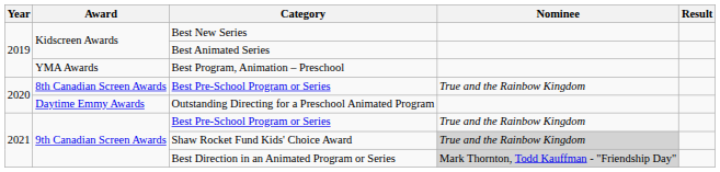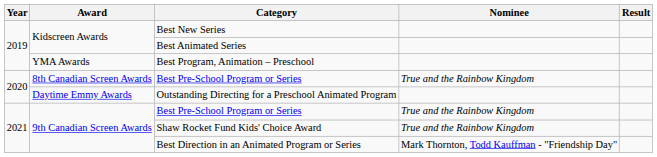Shaw Rocket Fund Kids' Choice Award | Nominee: lightgrey background -> no background
Best Direction in an Animated Program or Series | Nominee: lightgrey background -> no background
